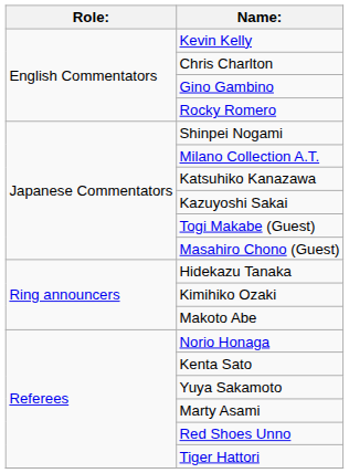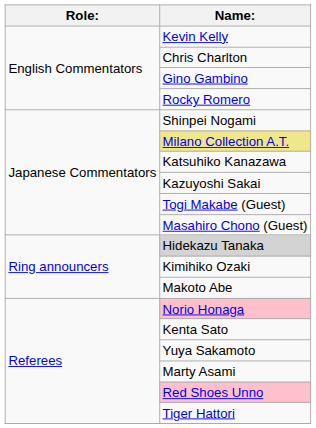Milano Collection A.T. | Name:: no background -> khaki background
Hidekazu Tanaka | Name:: no background -> lightgrey background
Norio Honaga | Name:: no background -> pink background
Red Shoes Unno | Name:: no background -> pink background
